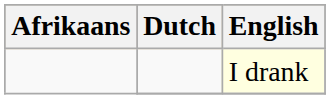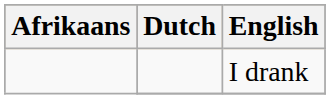I drank | English: lightyellow background -> no background
